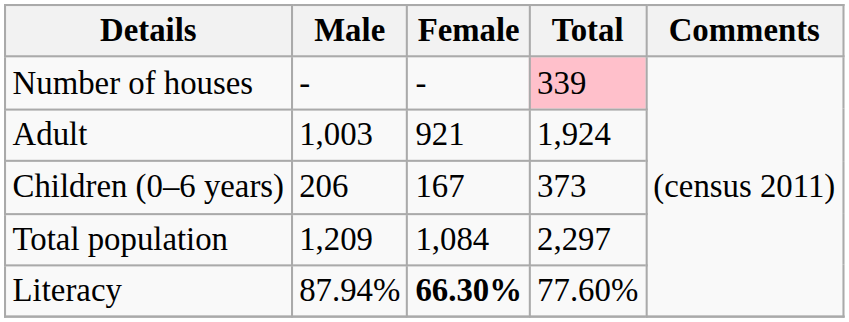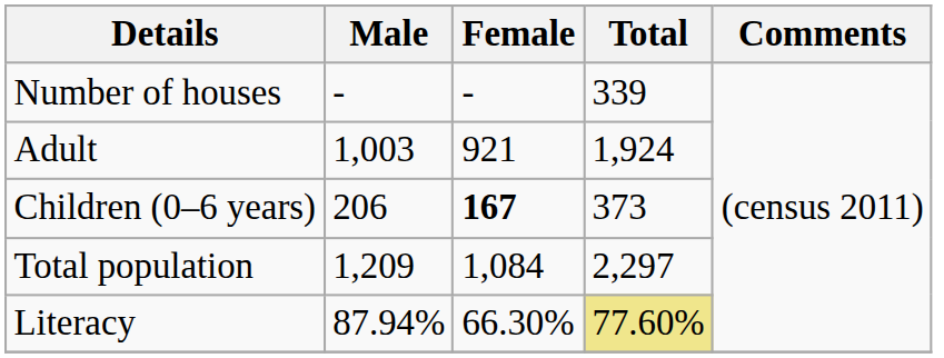Number of houses | Total: pink background -> no background
Children (0–6 years) | Female: normal -> bold
Literacy | Female: bold -> normal
Literacy | Total: no background -> khaki background
